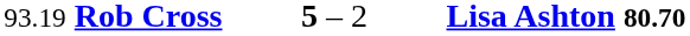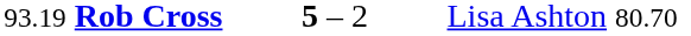93.19 Rob Cross | column 3: bold -> normal
